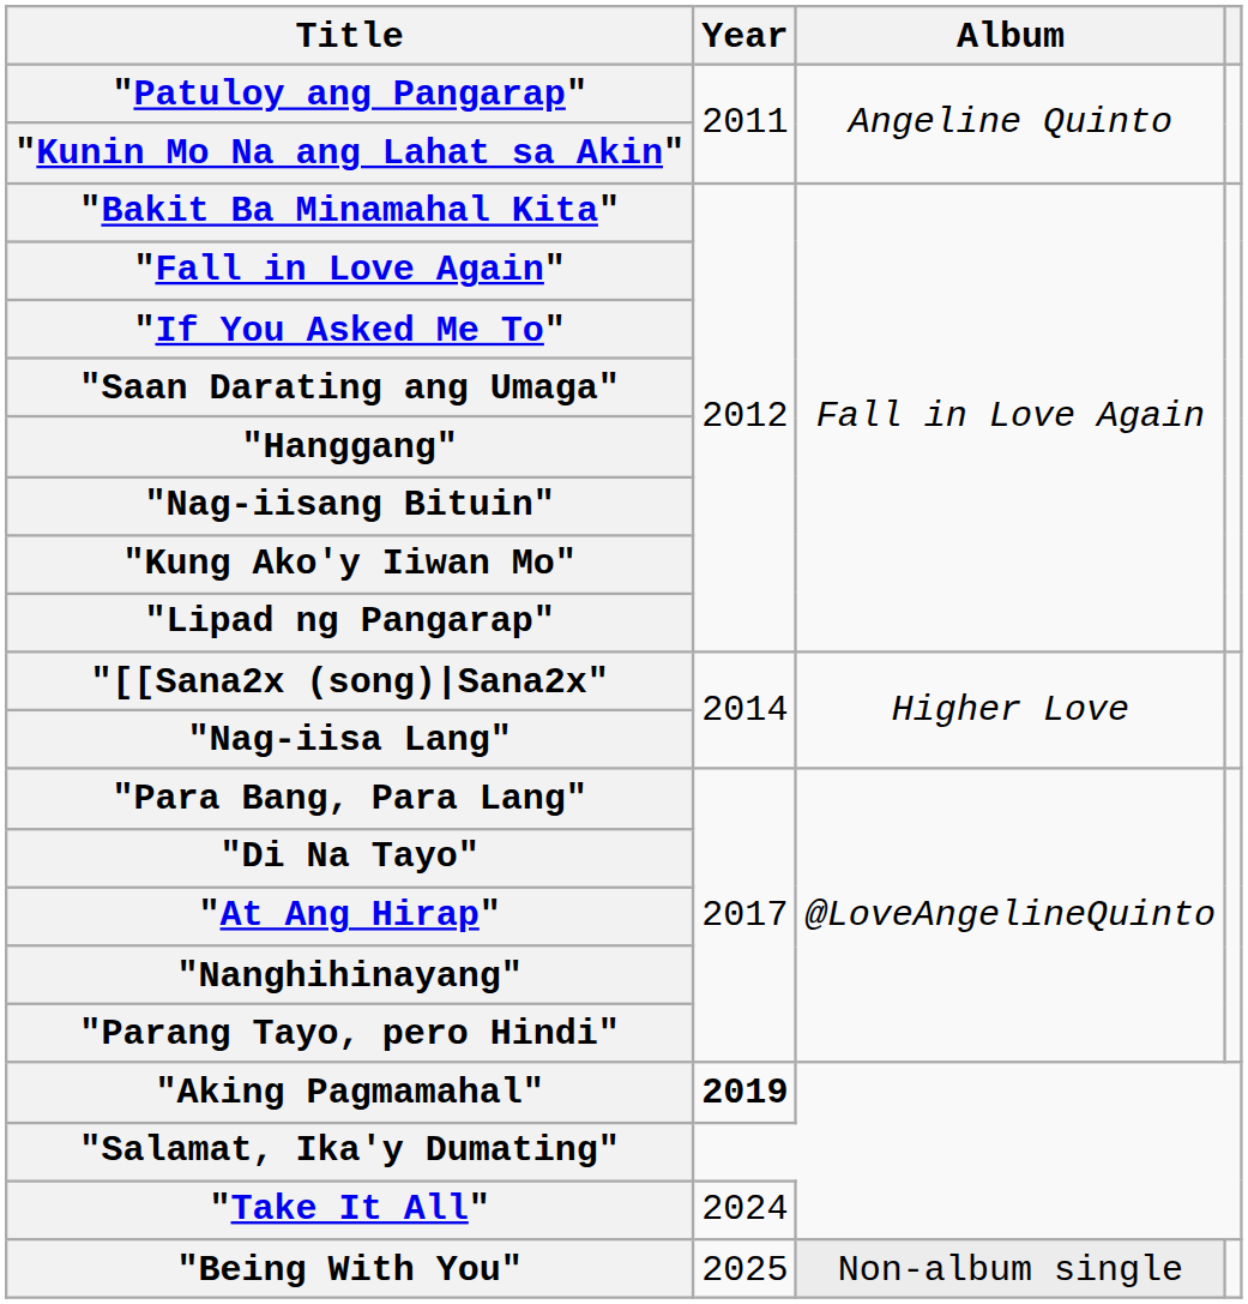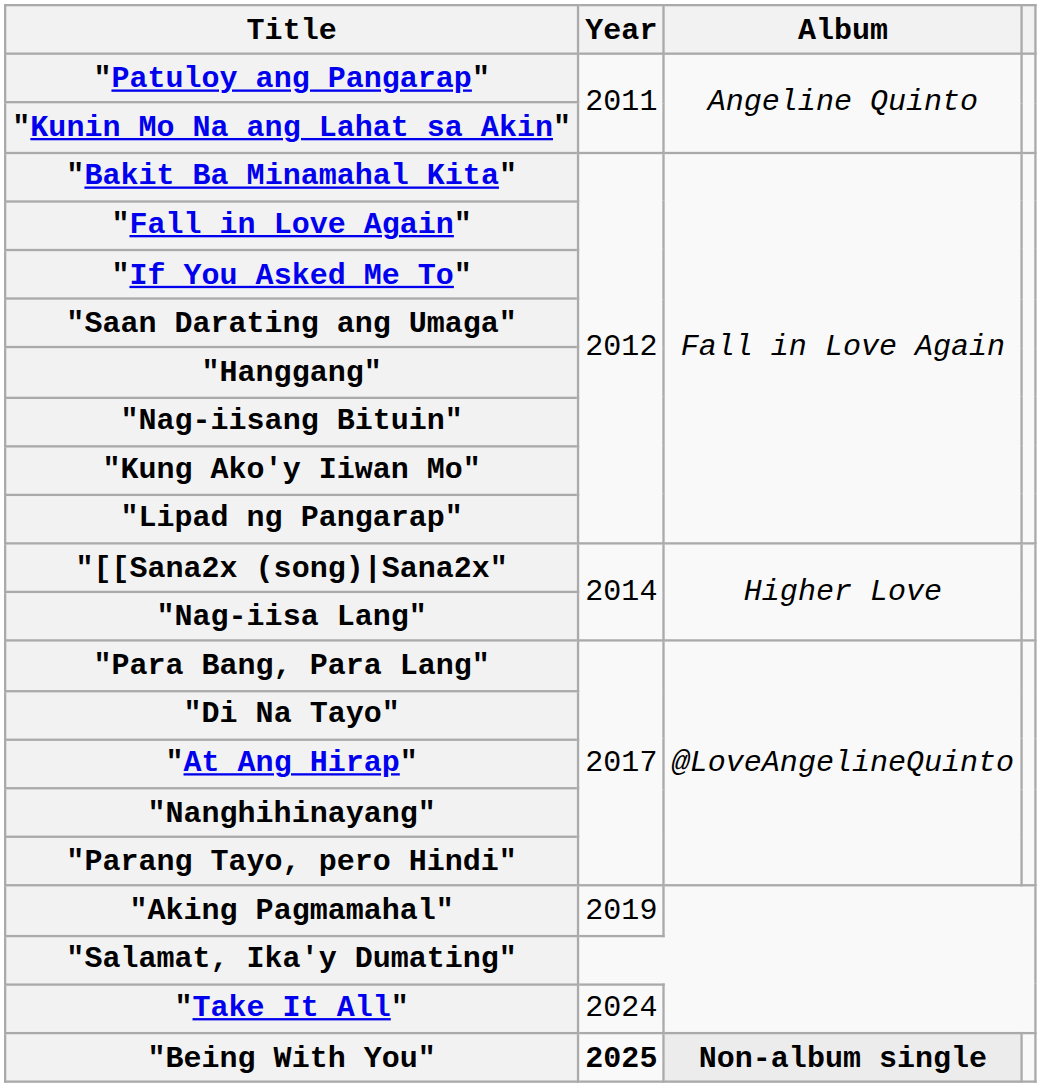"Aking Pagmamahal" | Year: bold -> normal
"Being With You" | Year: normal -> bold
"Being With You" | Album: normal -> bold
